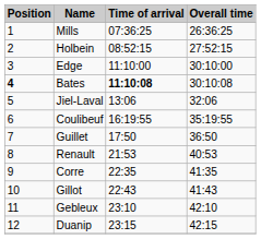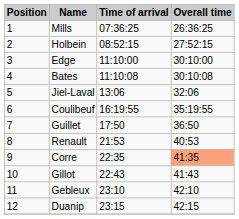Bates | Position: bold -> normal
Bates | Time of arrival: bold -> normal
Corre | Overall time: no background -> lightsalmon background
